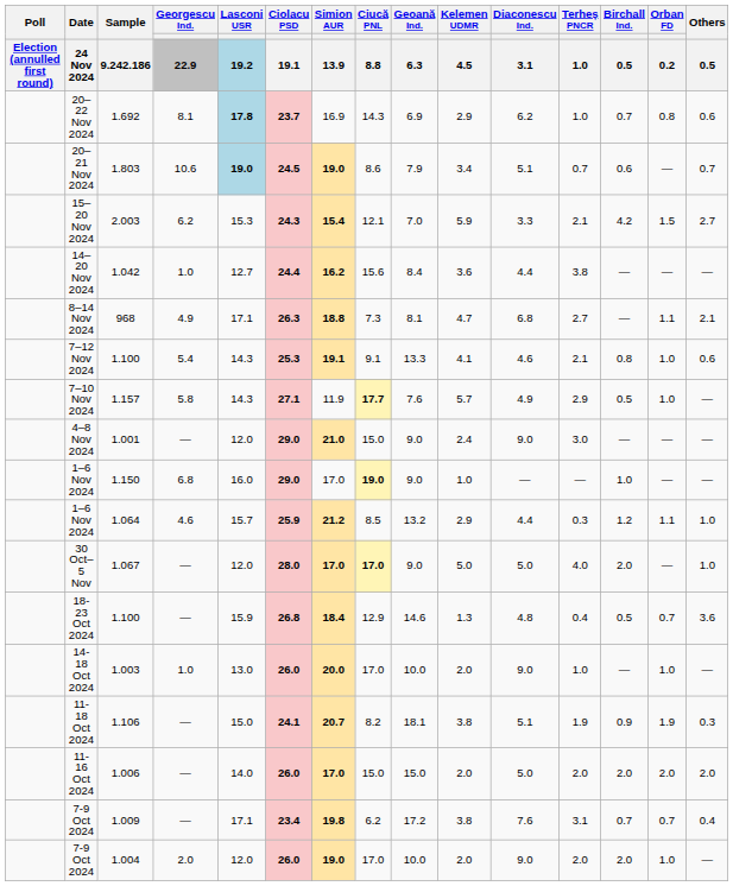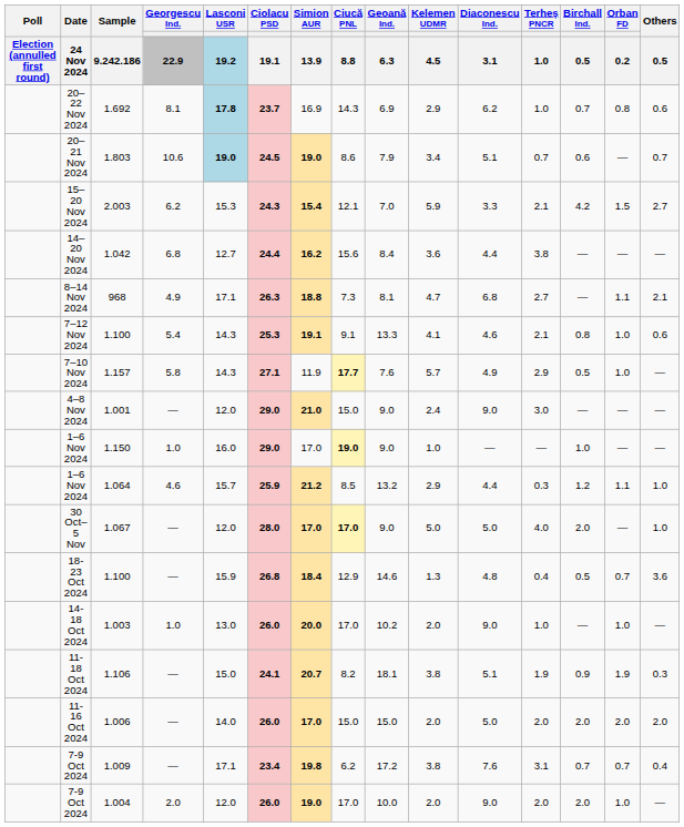1.042 | Georgescu Ind. / 22.9: 1.0 -> 6.8
1.150 | Georgescu Ind. / 22.9: 6.8 -> 1.0
1.003 | Geoană Ind. / 6.3: 10.0 -> 10.2
